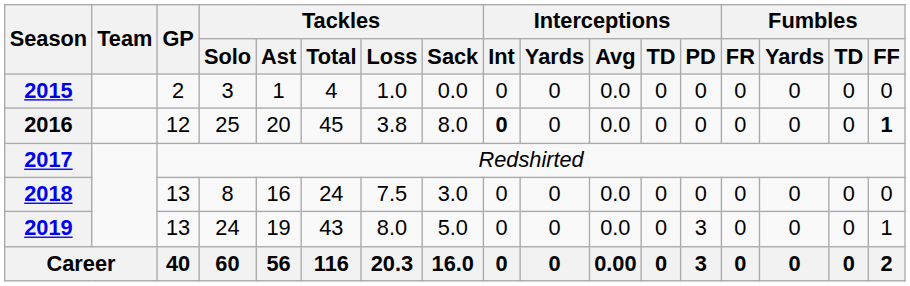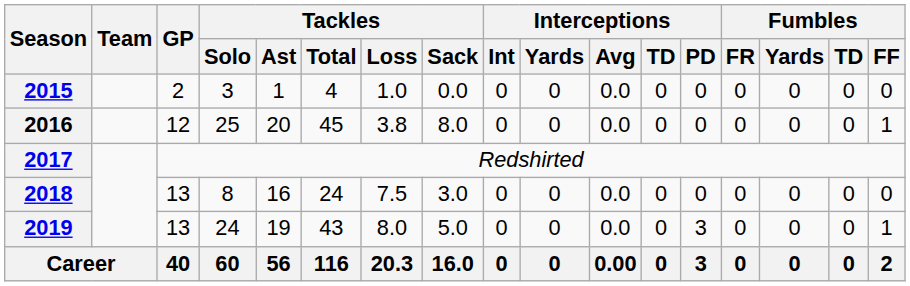2016 | Interceptions / Int: bold -> normal
2016 | Fumbles / FF: bold -> normal
